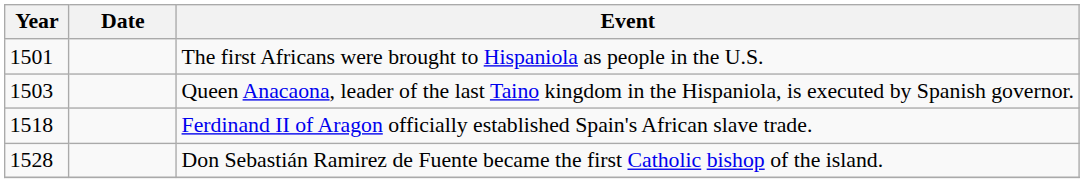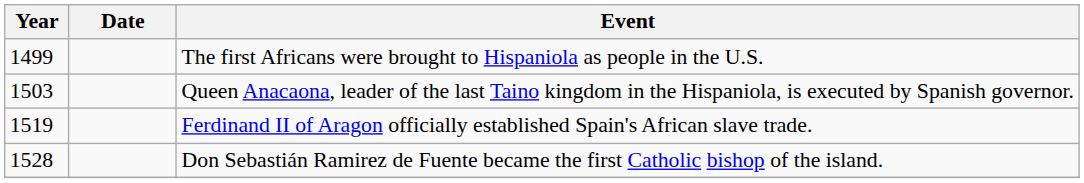row 2 | Year: 1501 -> 1499
row 4 | Year: 1518 -> 1519
